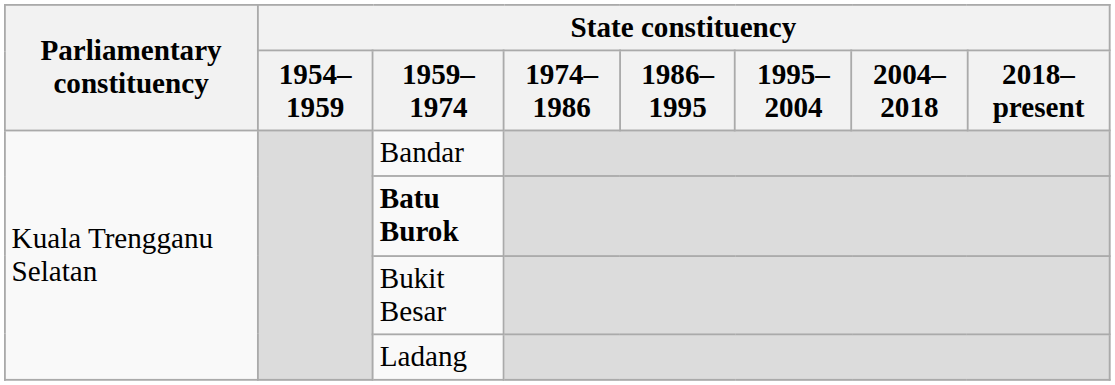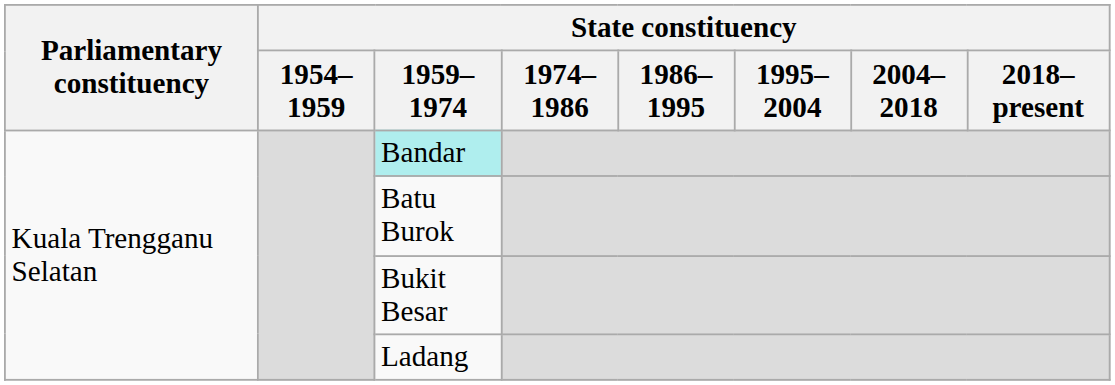Bandar | State constituency / 1959–1974: no background -> paleturquoise background
Batu Burok | State constituency / 1959–1974: bold -> normal
